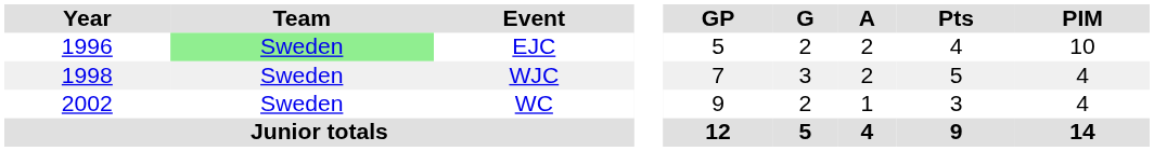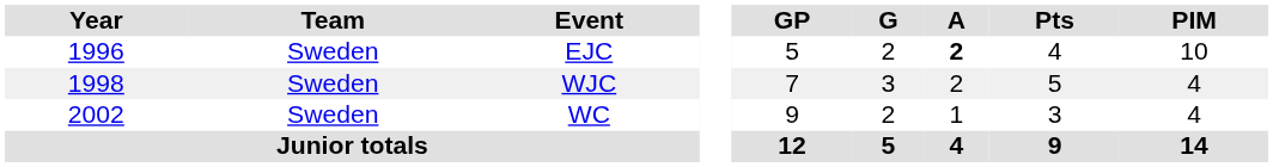EJC | Team: lightgreen background -> no background
EJC | A: normal -> bold
